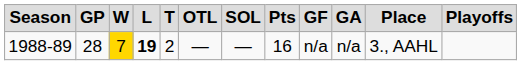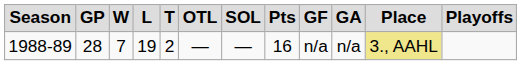1988-89 | column 3: gold background -> no background
1988-89 | column 4: bold -> normal
1988-89 | column 11: no background -> khaki background
